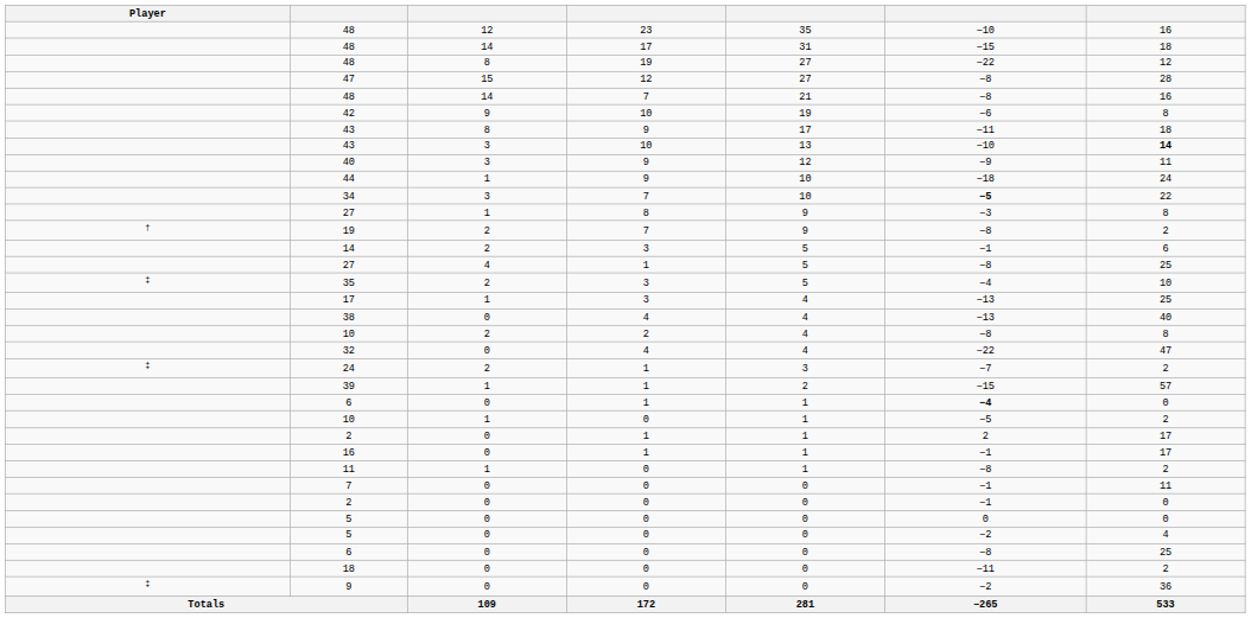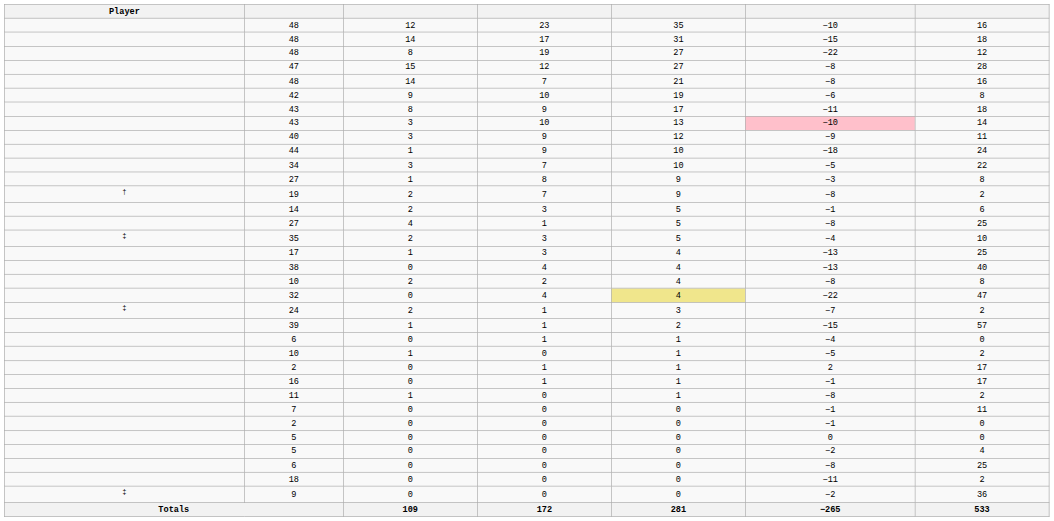43 / 10 | column 6: no background -> pink background
43 / 10 | column 7: bold -> normal
34 | column 6: bold -> normal
32 | column 5: no background -> khaki background
6 / 1 | column 6: bold -> normal
